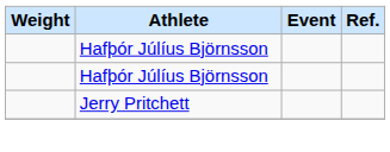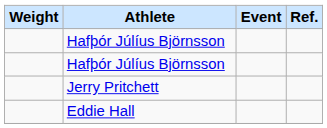+ row: Eddie Hall
